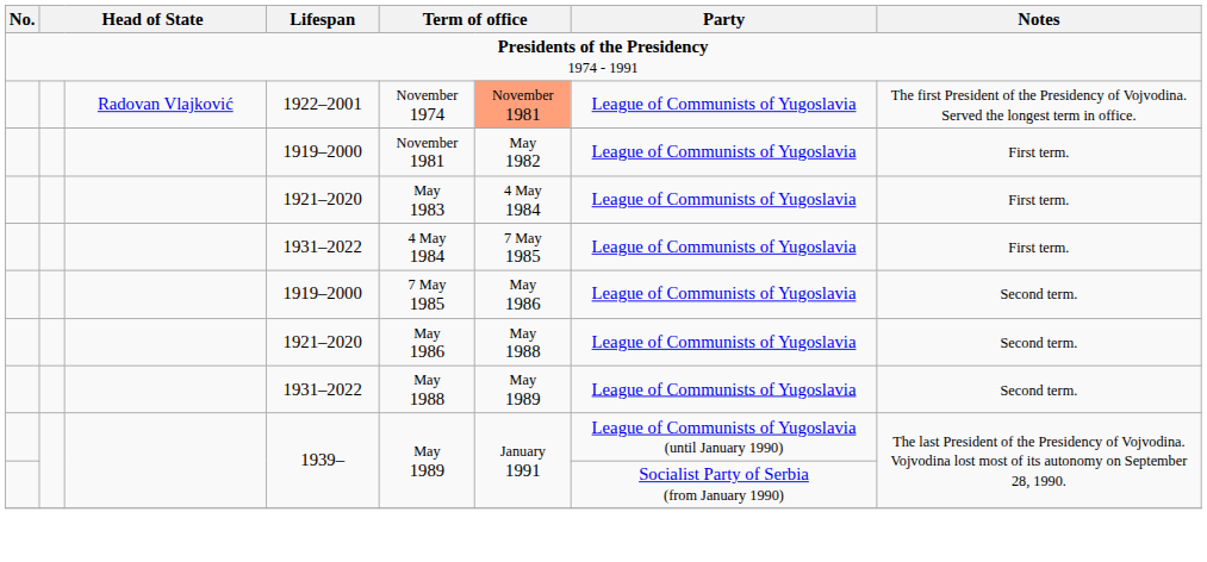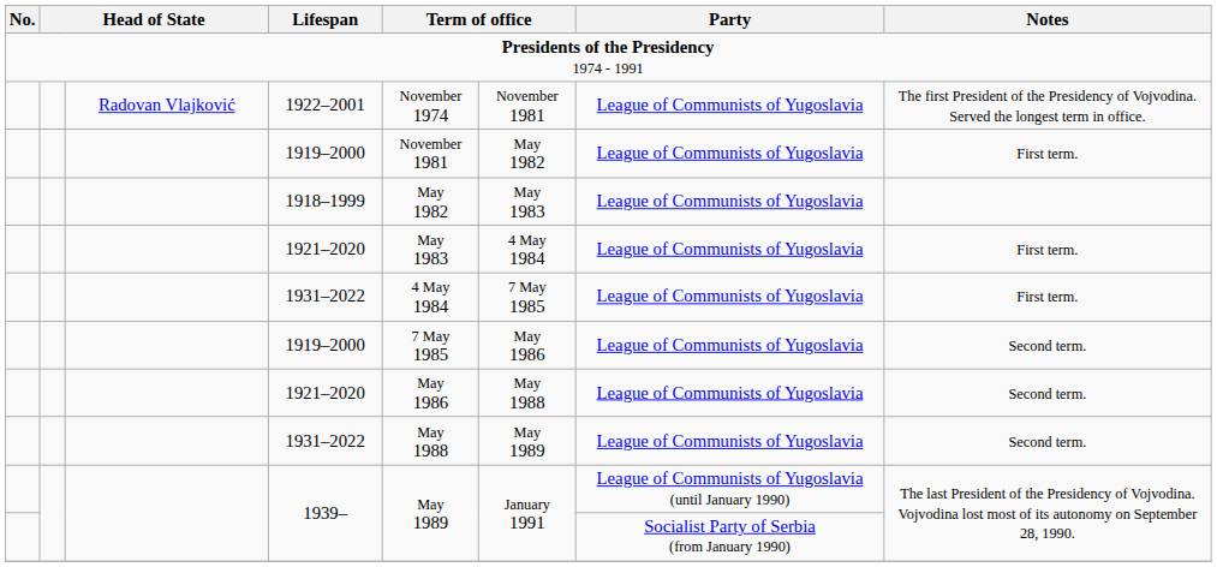1922–2001 | column 6: lightsalmon background -> no background
+ row: 1918–1999 | May 1982 | May 1983 | League of Communists of Yugoslavia
